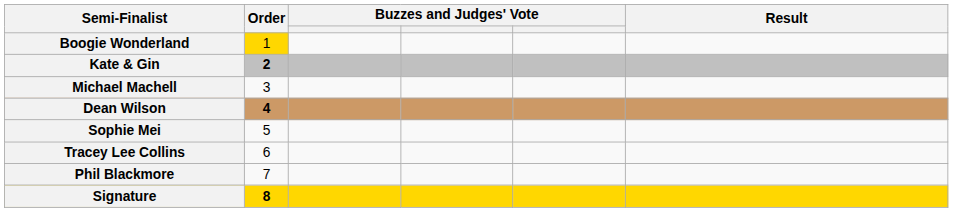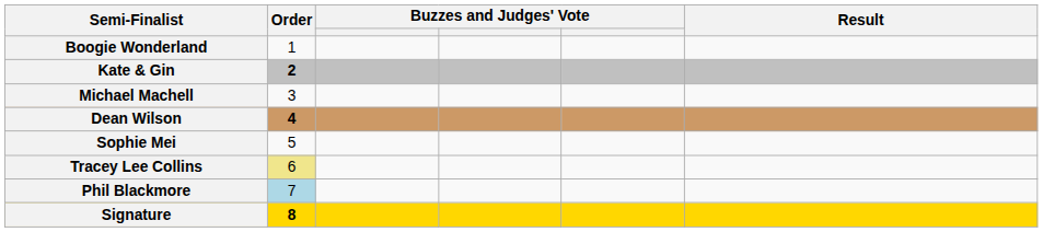Boogie Wonderland | Order: gold background -> no background
Tracey Lee Collins | Order: no background -> khaki background
Phil Blackmore | Order: no background -> lightblue background
